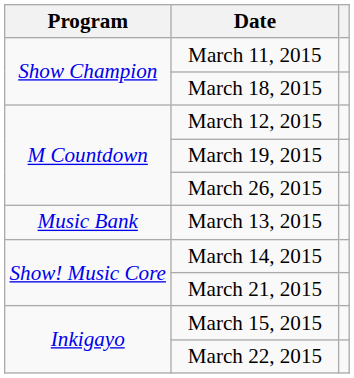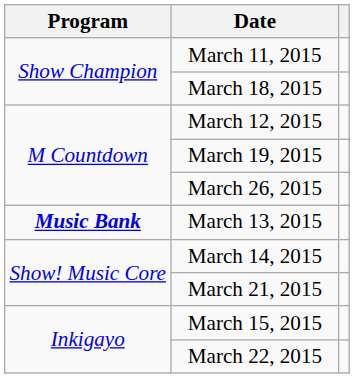March 13, 2015 | Program: normal -> bold
